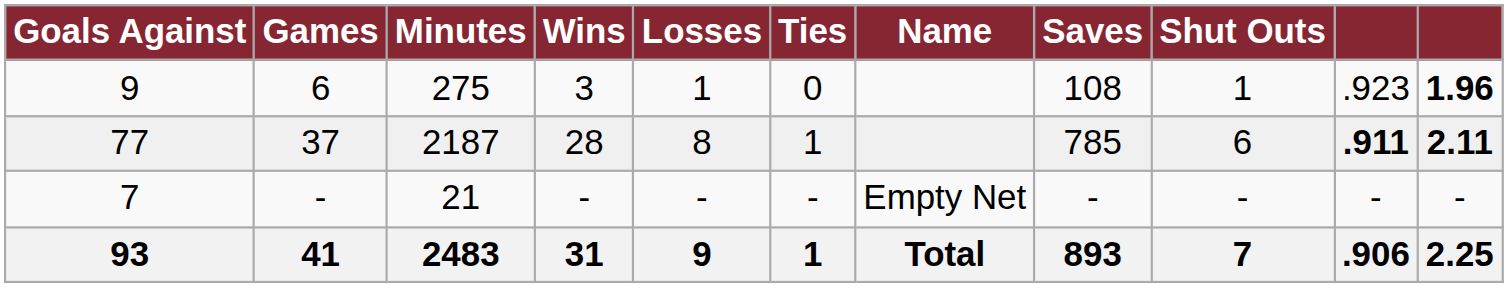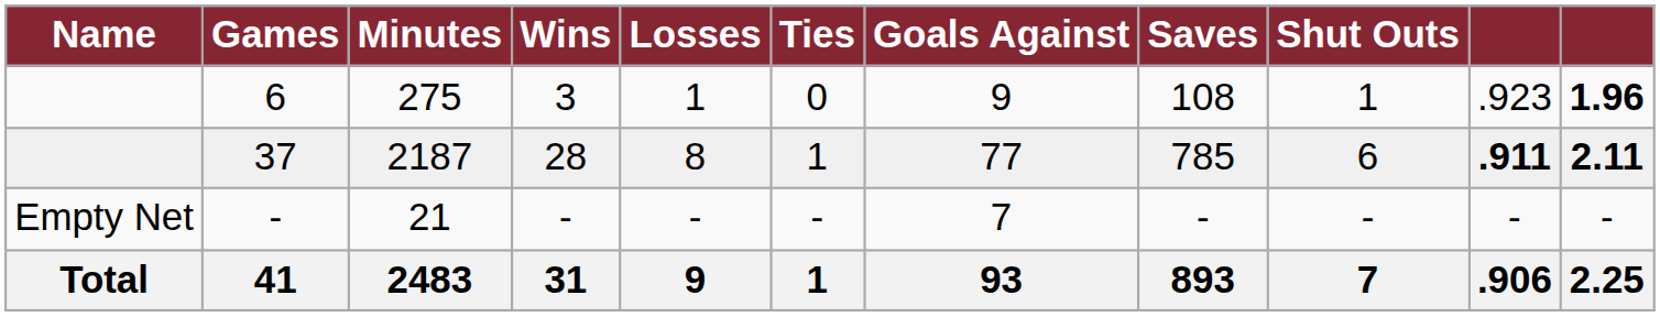columns swapped: Name <-> Goals Against
